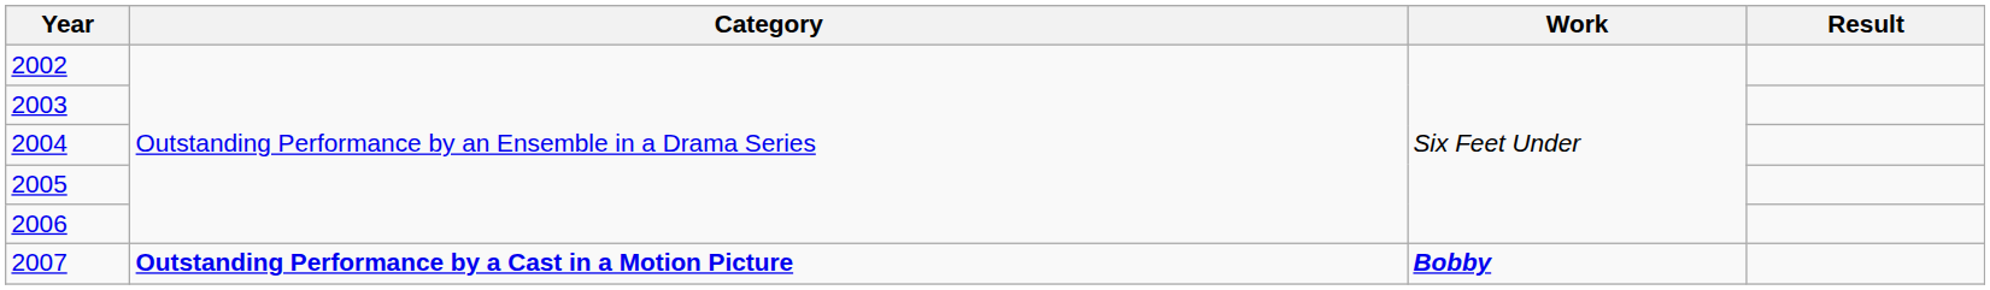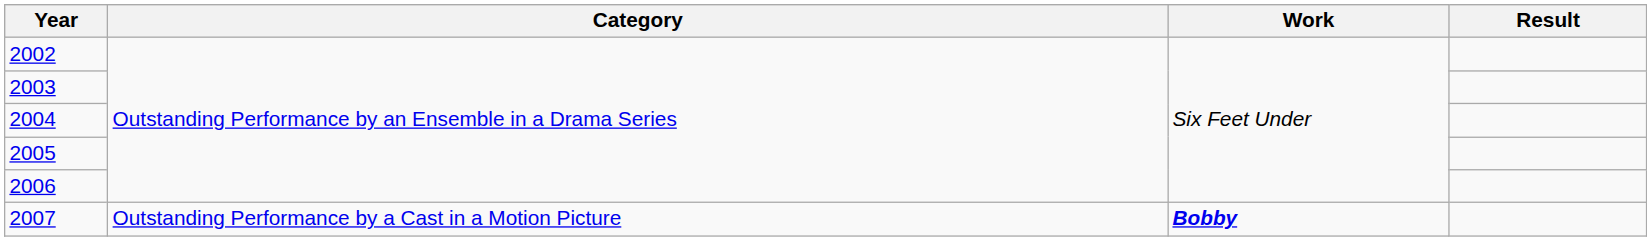2007 | Category: bold -> normal
